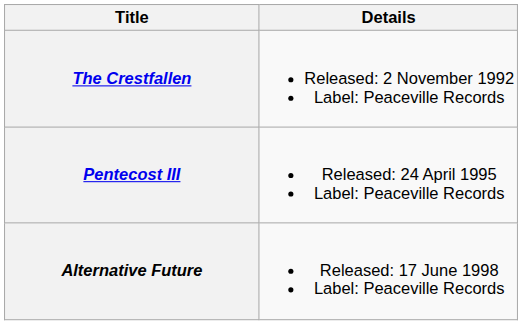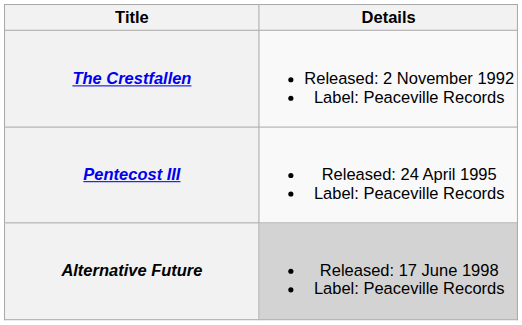Alternative Future | Details: no background -> lightgrey background
